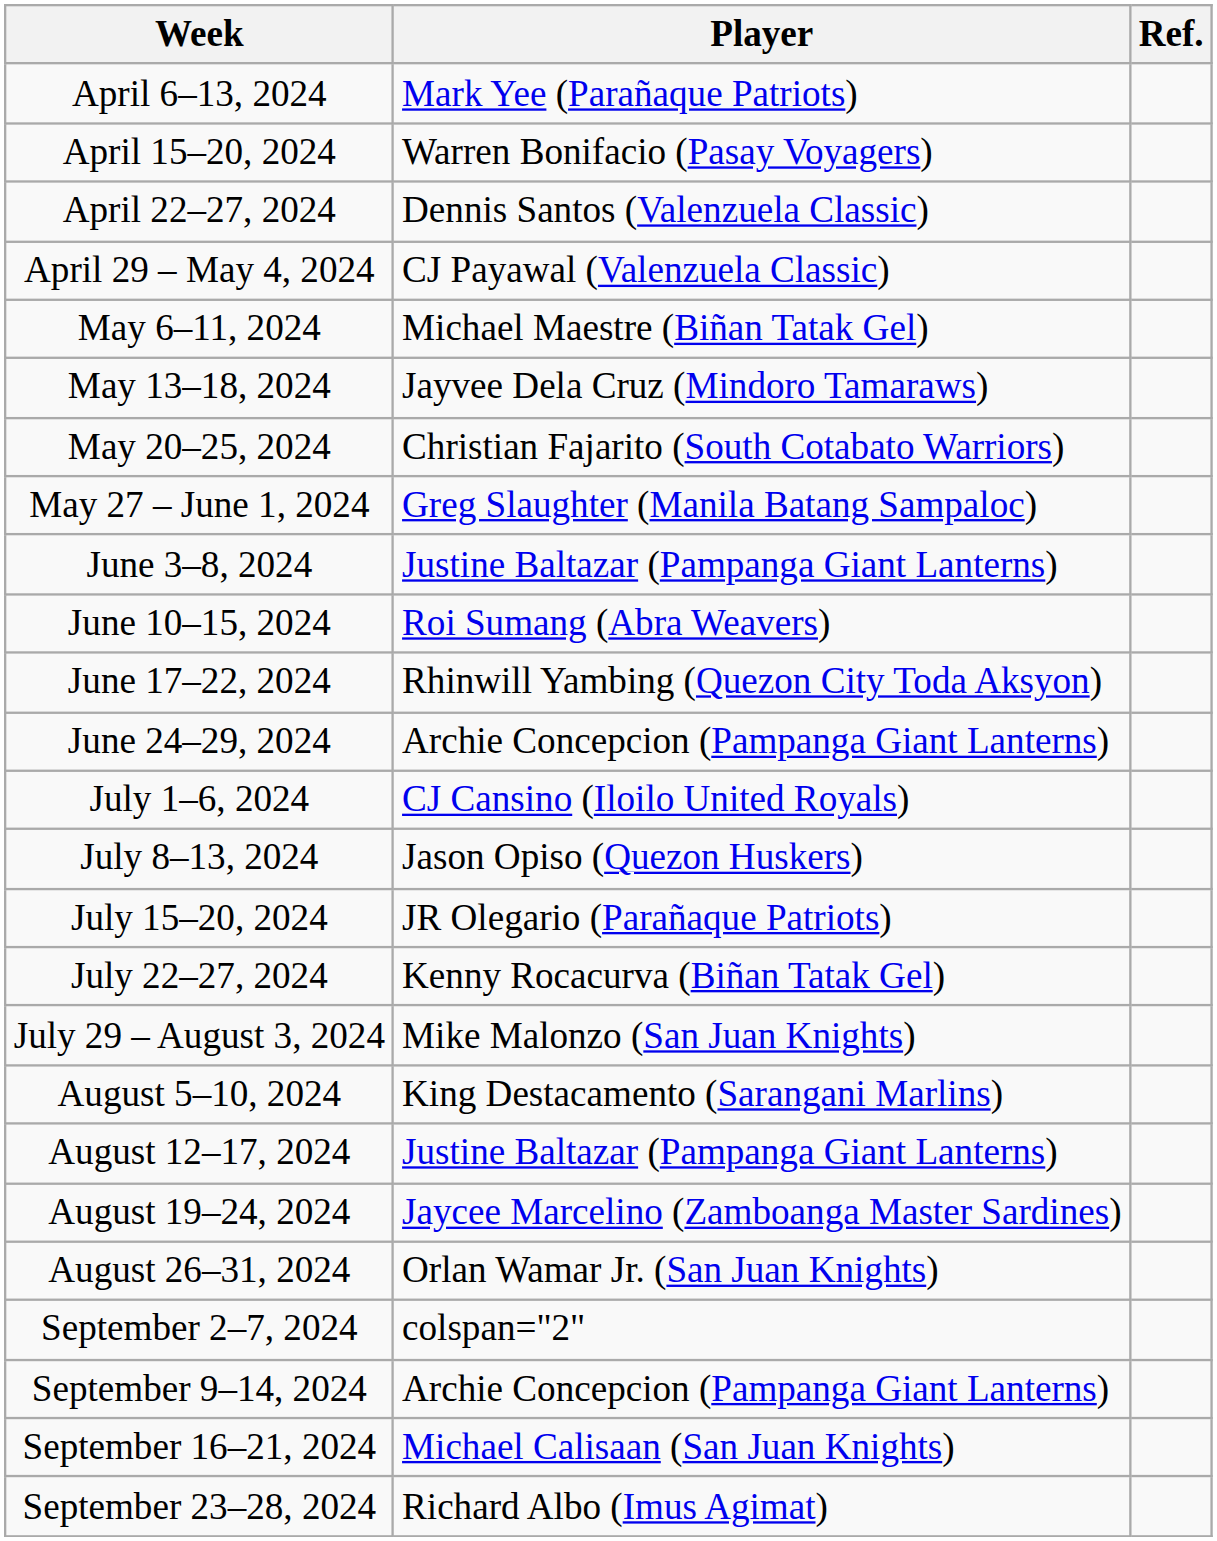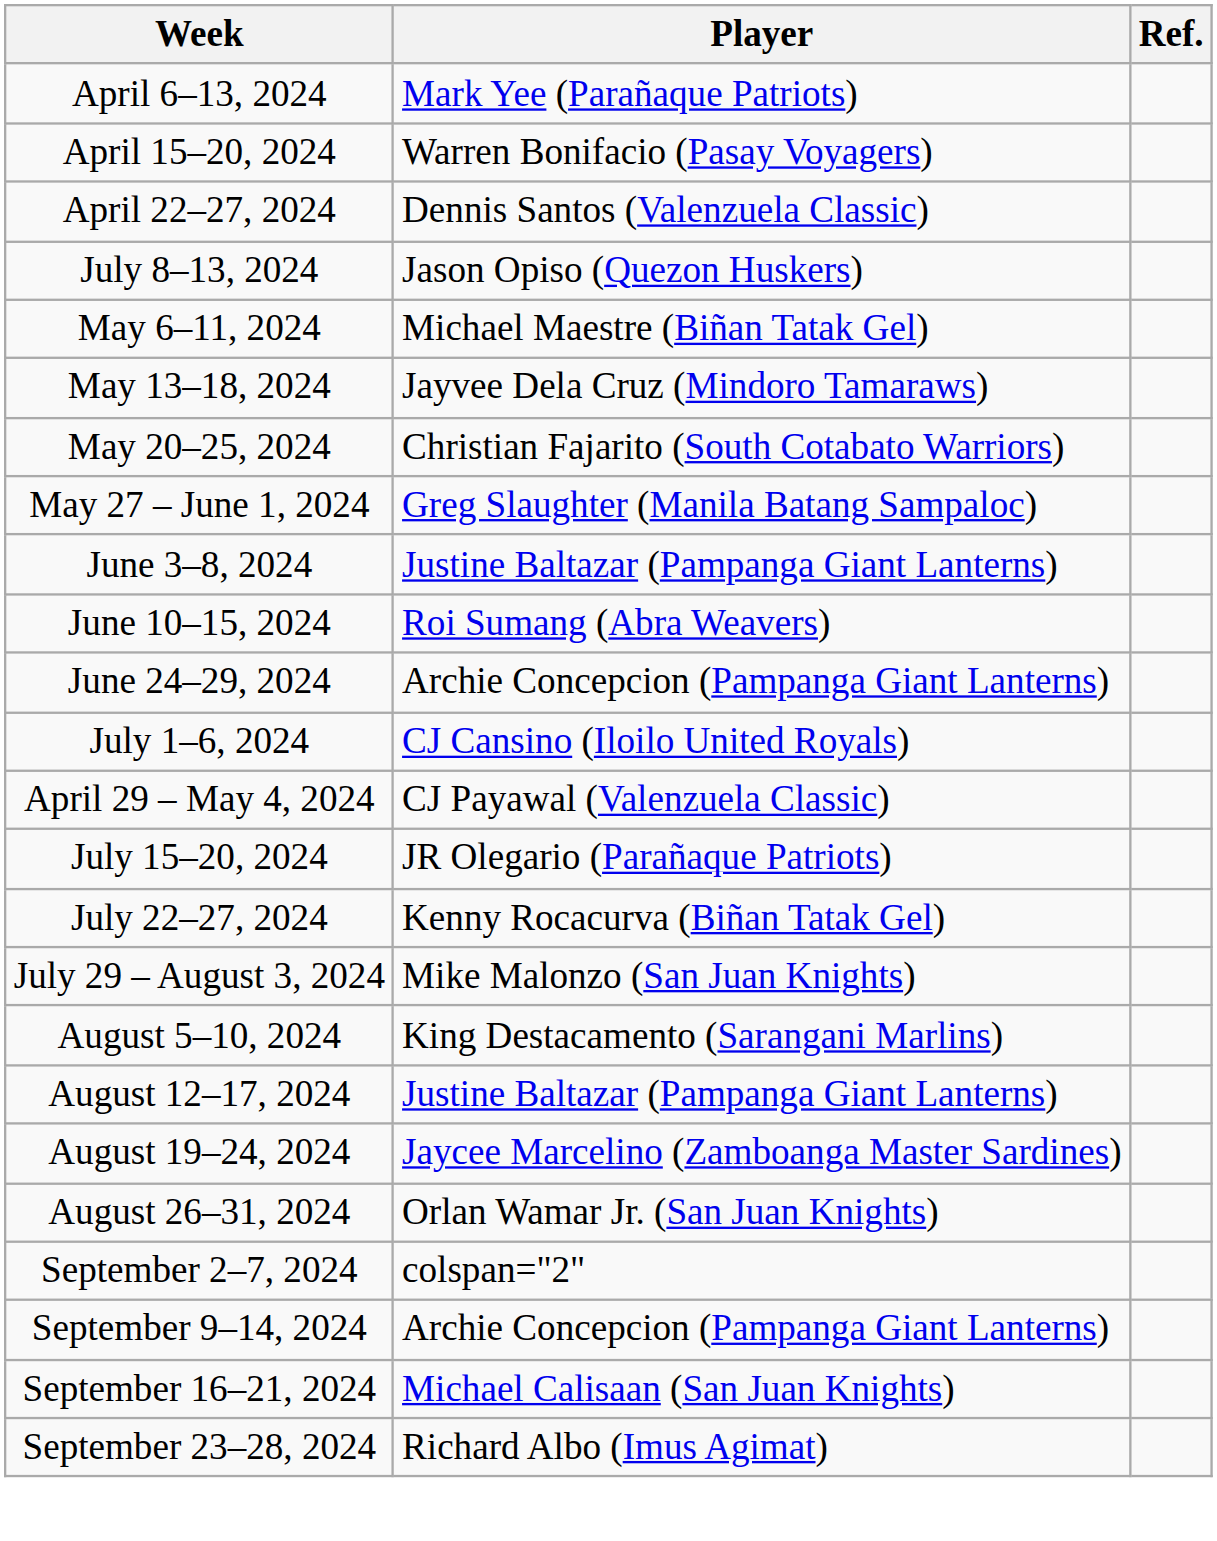rows swapped: April 29 – May 4, 2024 <-> July 8–13, 2024
- row: June 17–22, 2024 | Rhinwill Yambing (Quezon City Toda Aksyon)
